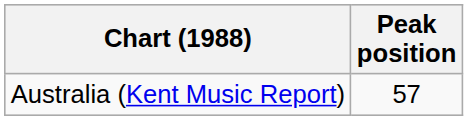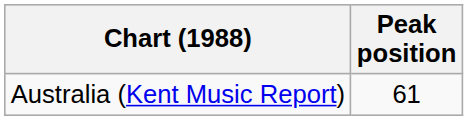Australia (Kent Music Report) | Peak position: 57 -> 61
